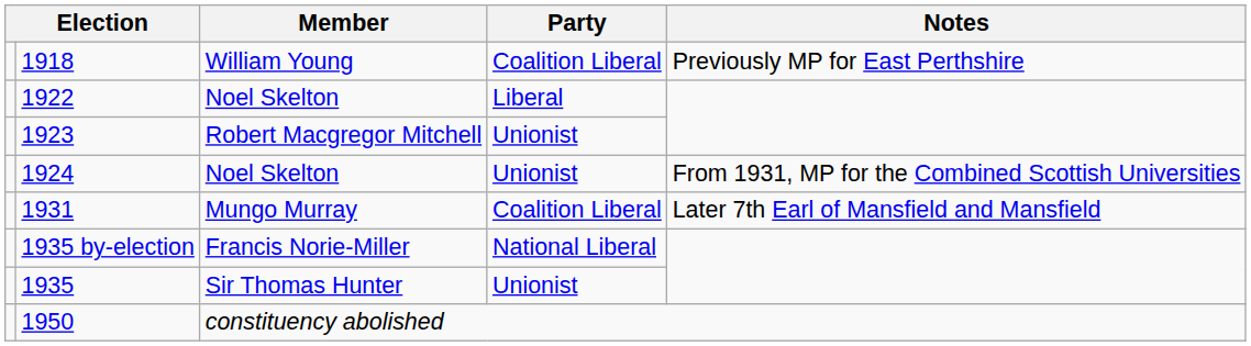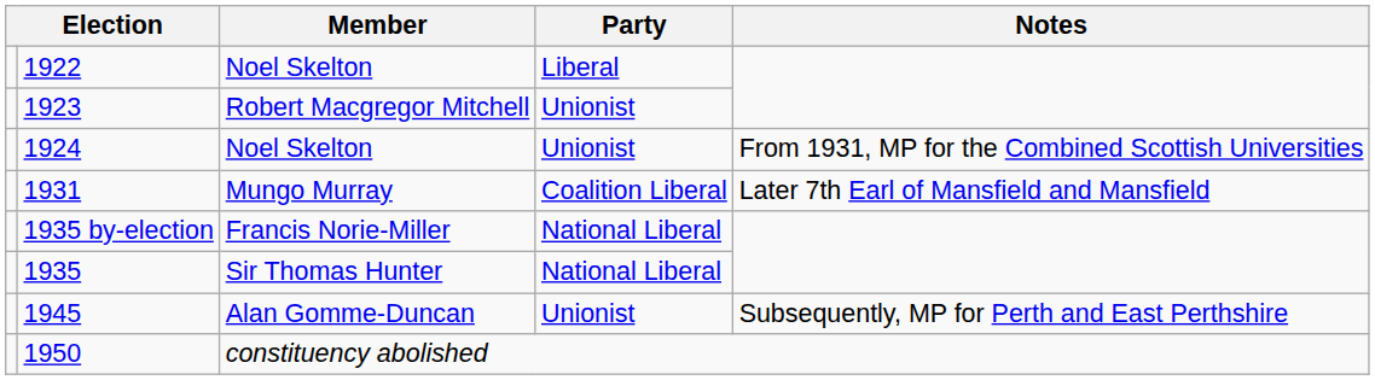- row: 1918 | William Young | Coalition Liberal | Previously MP for East Perthshire
1935 | Party: Unionist -> National Liberal
+ row: 1945 | Alan Gomme-Duncan | Unionist | Subsequently, MP for Perth and East Perthshire
